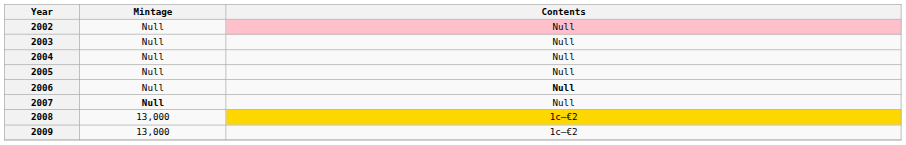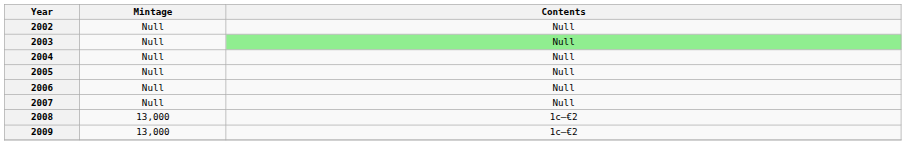2002 | Contents: pink background -> no background
2003 | Contents: no background -> lightgreen background
2006 | Contents: bold -> normal
2007 | Mintage: bold -> normal
2008 | Contents: gold background -> no background
